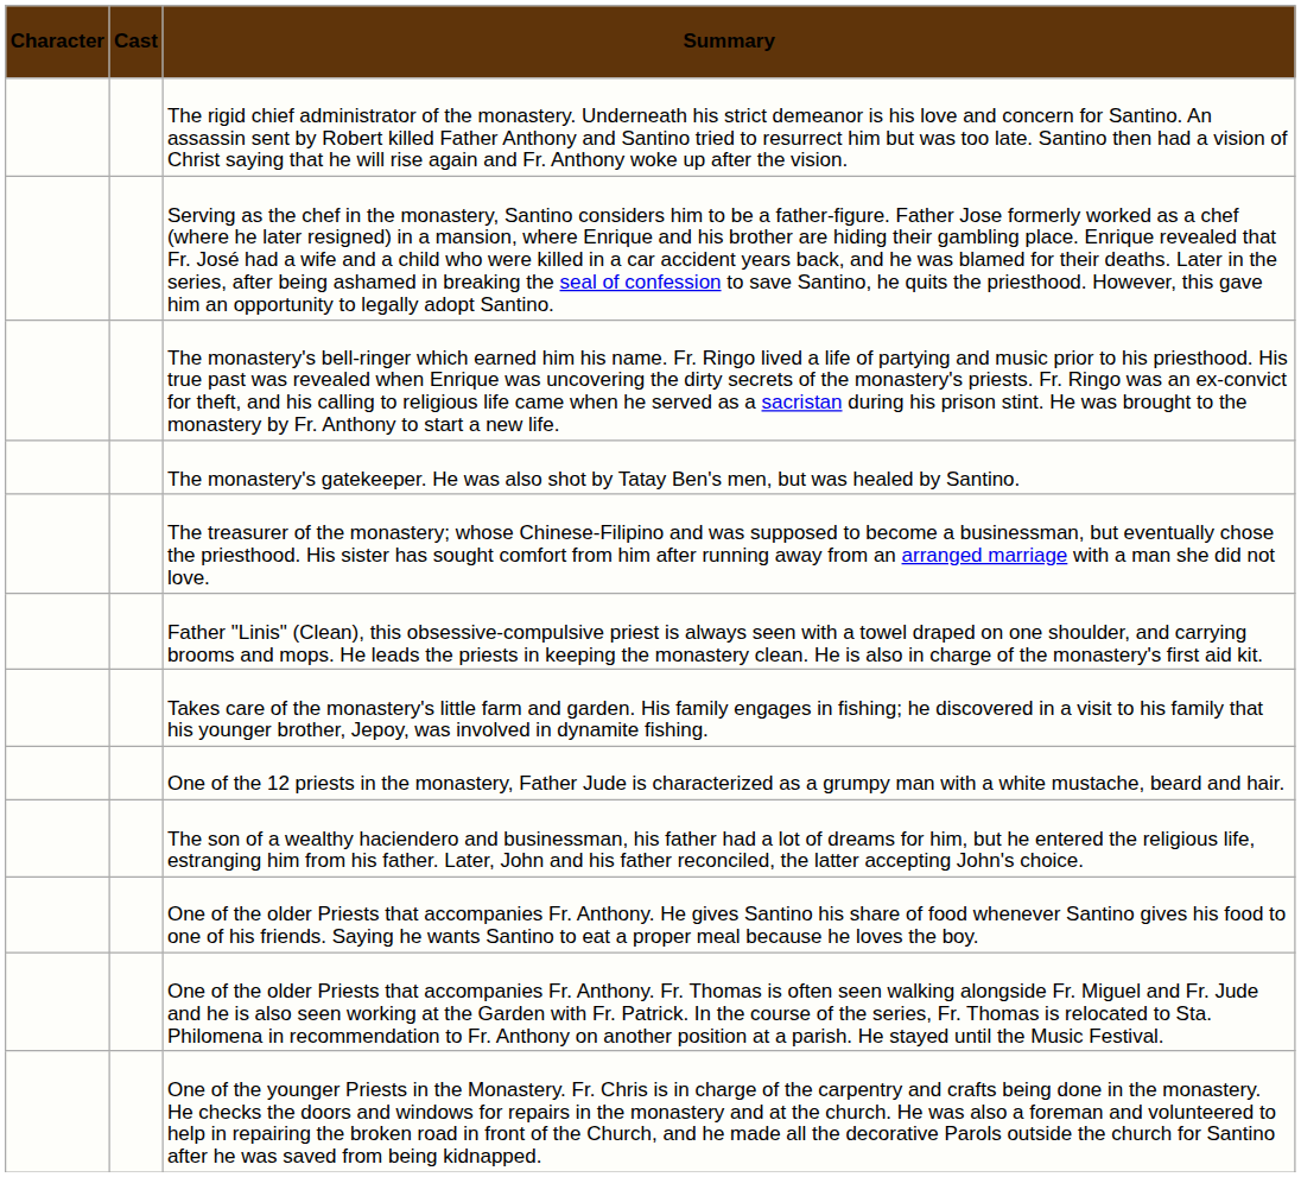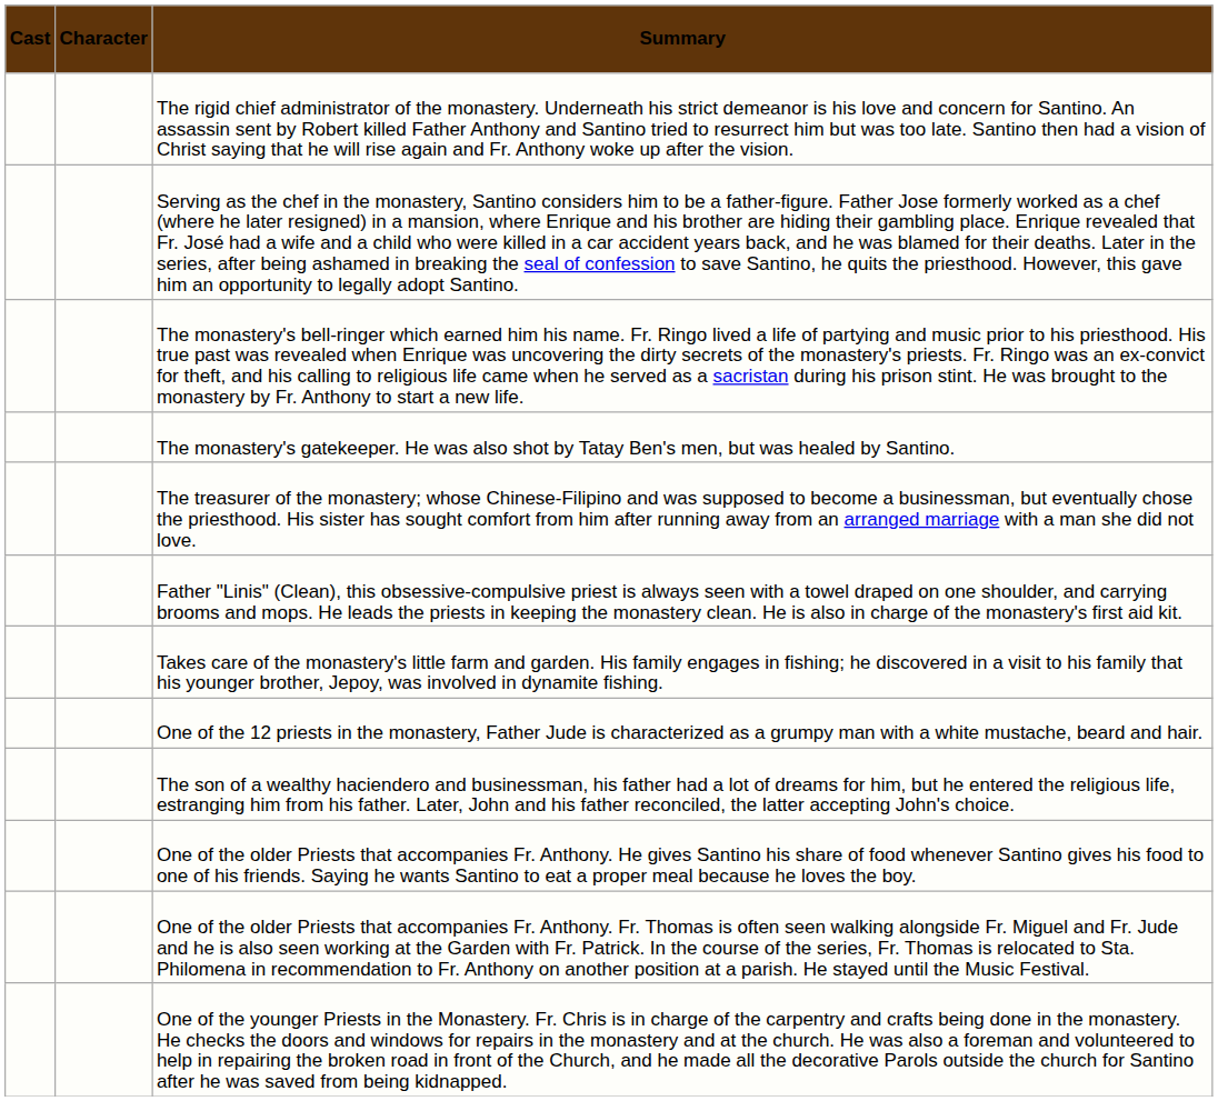columns swapped: Cast <-> Character
